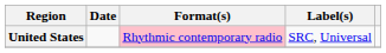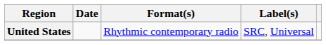United States | Format(s): pink background -> no background
